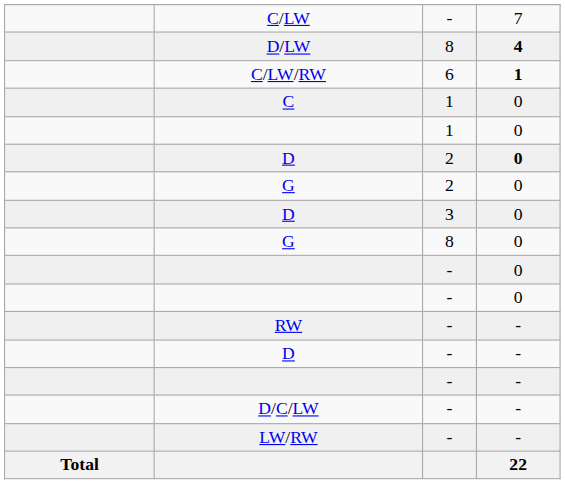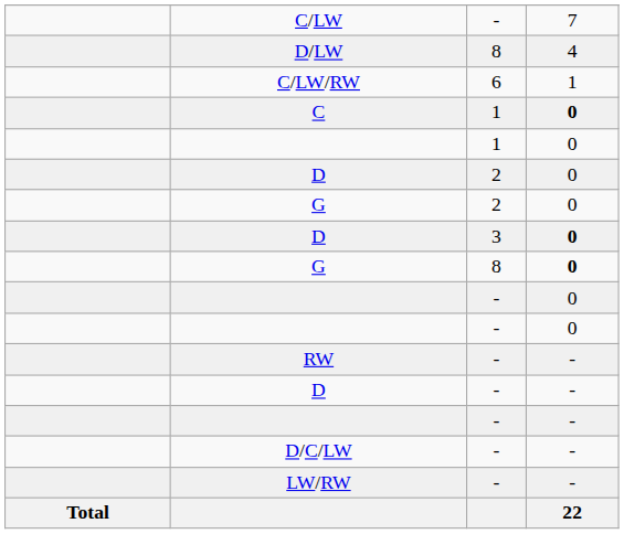D/LW | column 4: bold -> normal
C/LW/RW | column 4: bold -> normal
C | column 4: normal -> bold
D / 2 | column 4: bold -> normal
D / 3 | column 4: normal -> bold
G / 8 | column 4: normal -> bold
